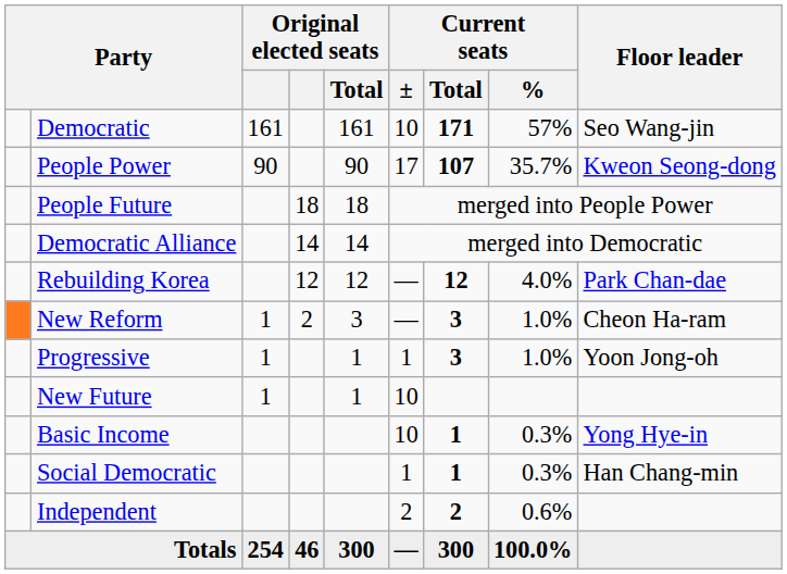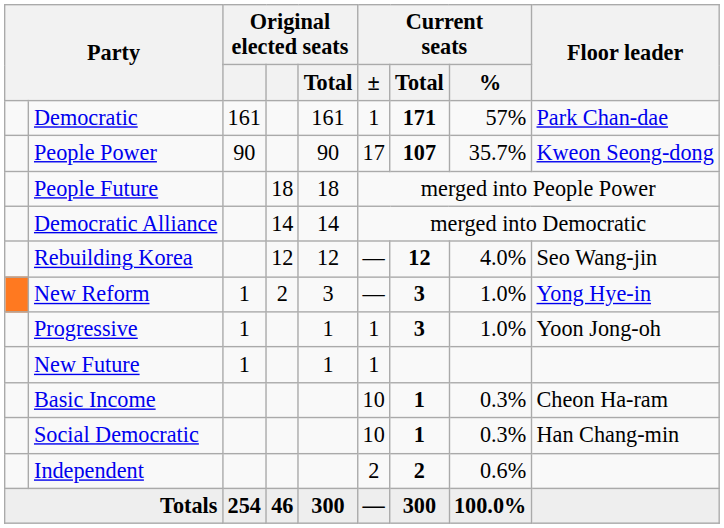Democratic | Current seats / ±: 10 -> 1
Democratic | Floor leader: Seo Wang-jin -> Park Chan-dae
Rebuilding Korea | Floor leader: Park Chan-dae -> Seo Wang-jin
New Reform | Floor leader: Cheon Ha-ram -> Yong Hye-in
New Future | Current seats / ±: 10 -> 1
Basic Income | Floor leader: Yong Hye-in -> Cheon Ha-ram
Social Democratic | Current seats / ±: 1 -> 10
